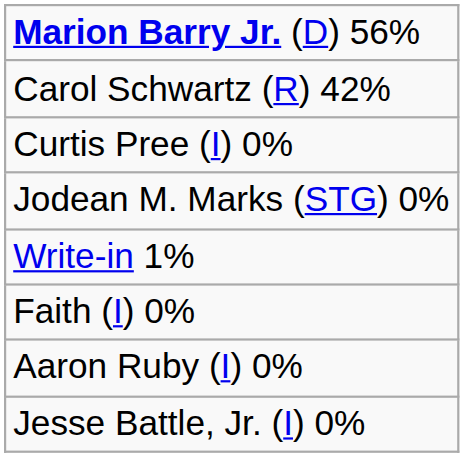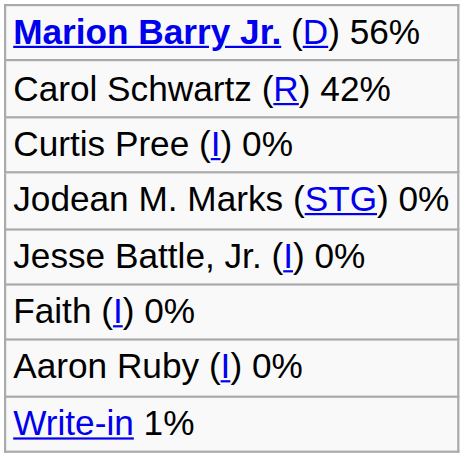row 5 | column 1: Write-in 1% -> Jesse Battle, Jr. (I) 0%
row 8 | column 1: Jesse Battle, Jr. (I) 0% -> Write-in 1%
